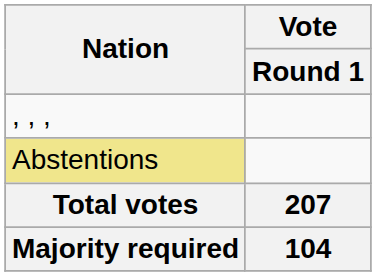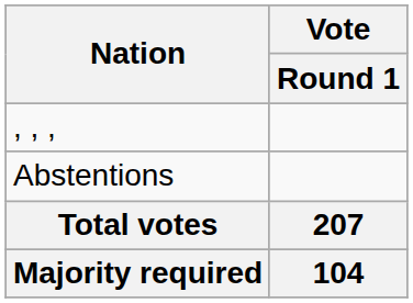Abstentions | Nation: khaki background -> no background
